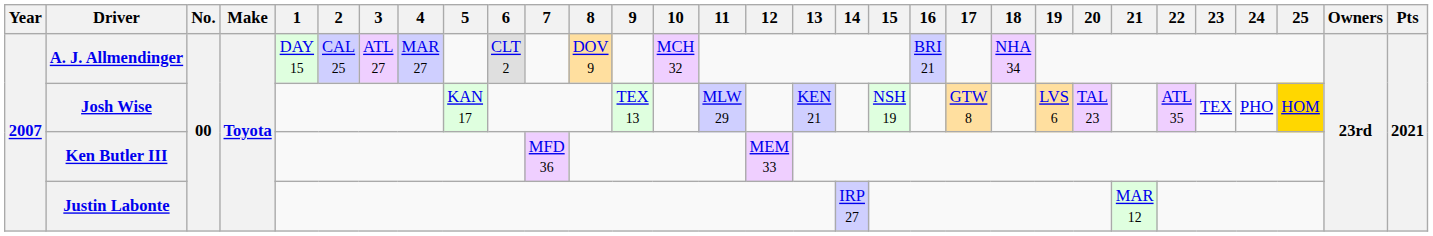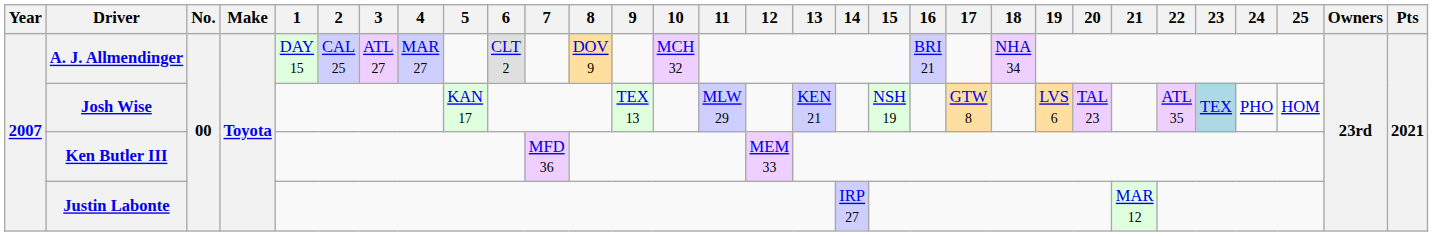Josh Wise | 23: no background -> lightblue background
Josh Wise | 25: gold background -> no background
